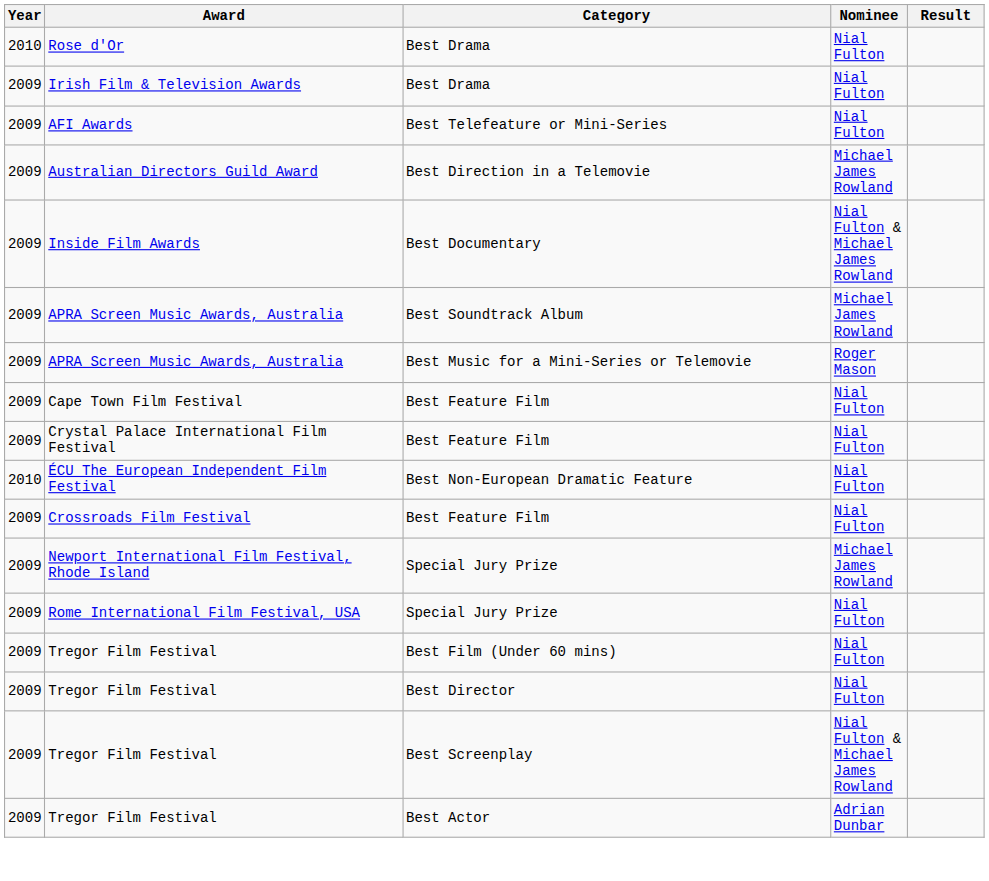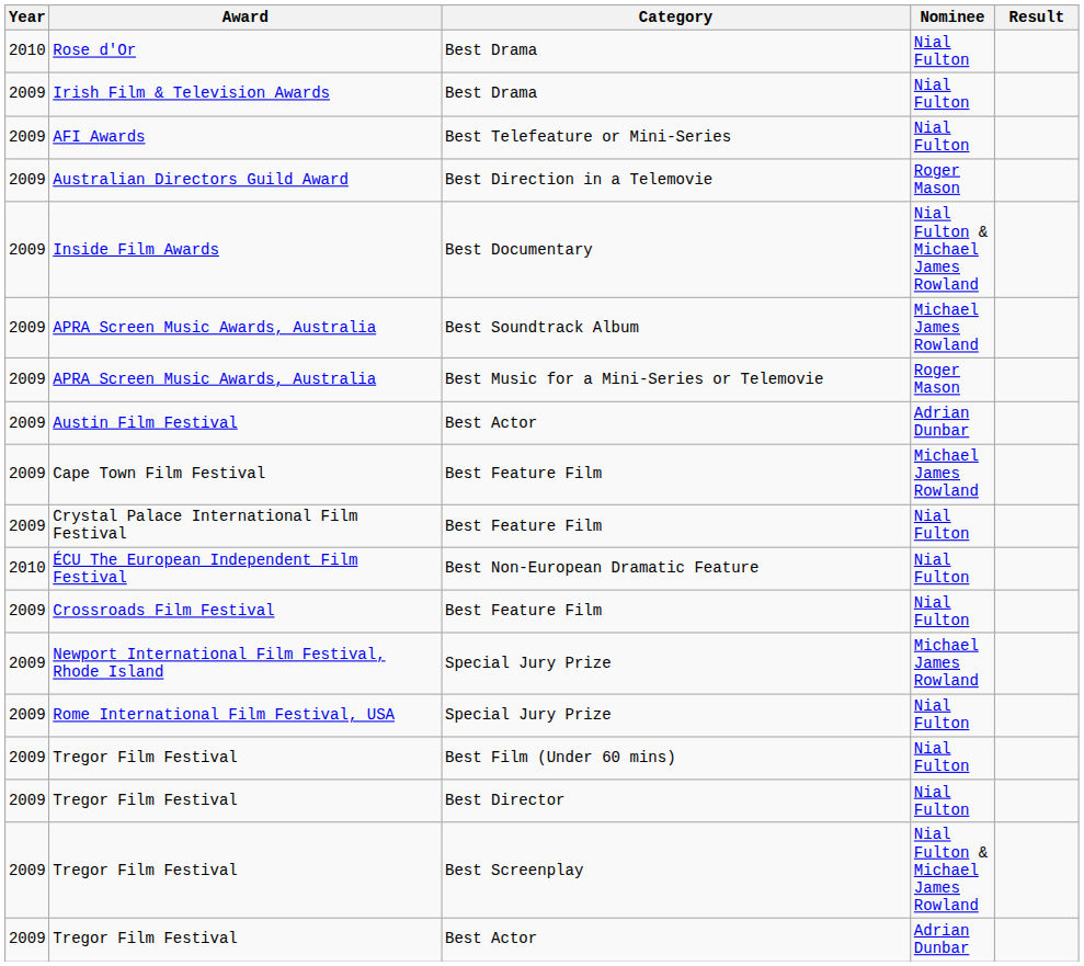Australian Directors Guild Award | Nominee: Michael James Rowland -> Roger Mason
+ row: 2009 | Austin Film Festival | Best Actor | Adrian Dunbar
Cape Town Film Festival | Nominee: Nial Fulton -> Michael James Rowland
